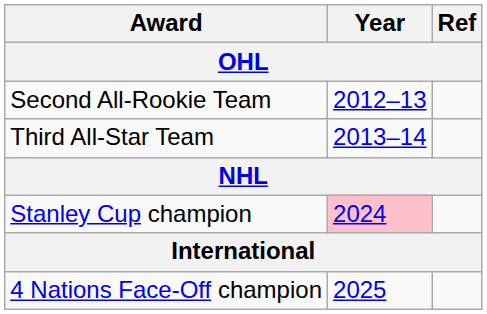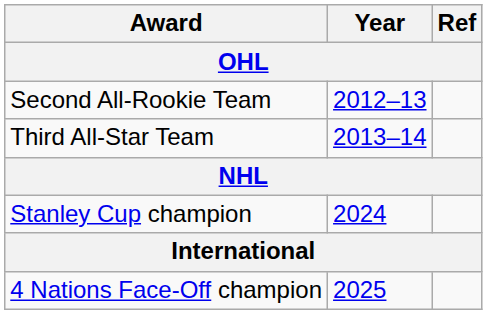Stanley Cup champion | Year: pink background -> no background
